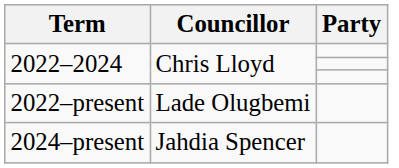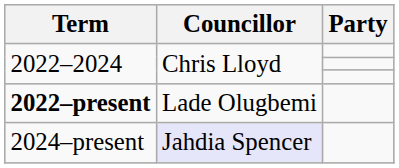2022–present | Term: normal -> bold
2024–present | Councillor: no background -> lavender background
